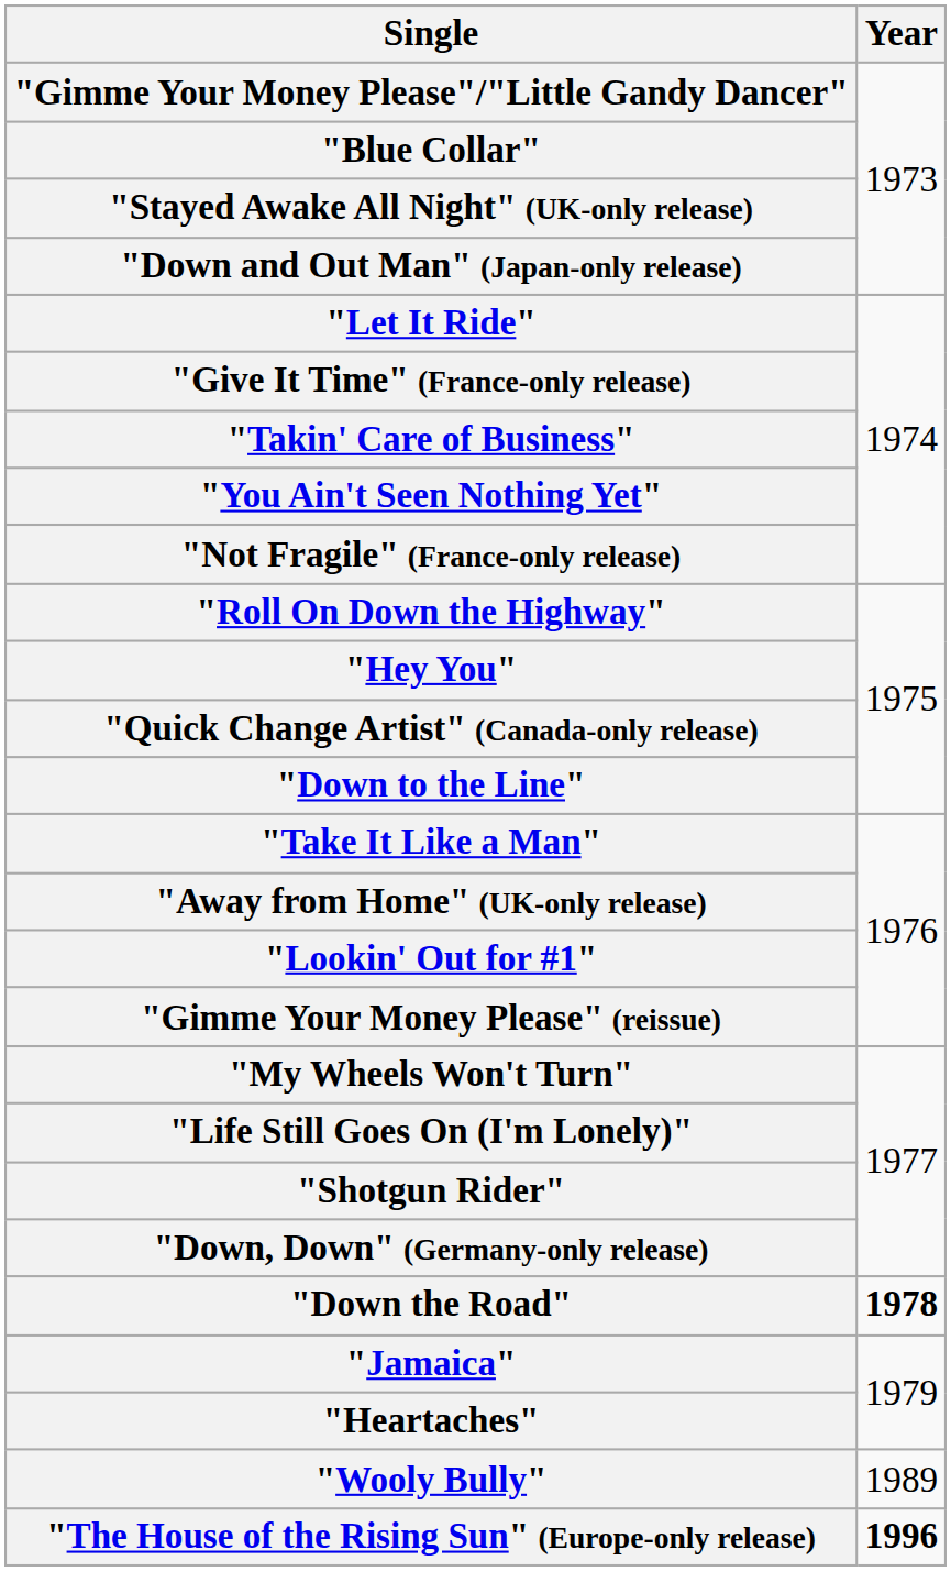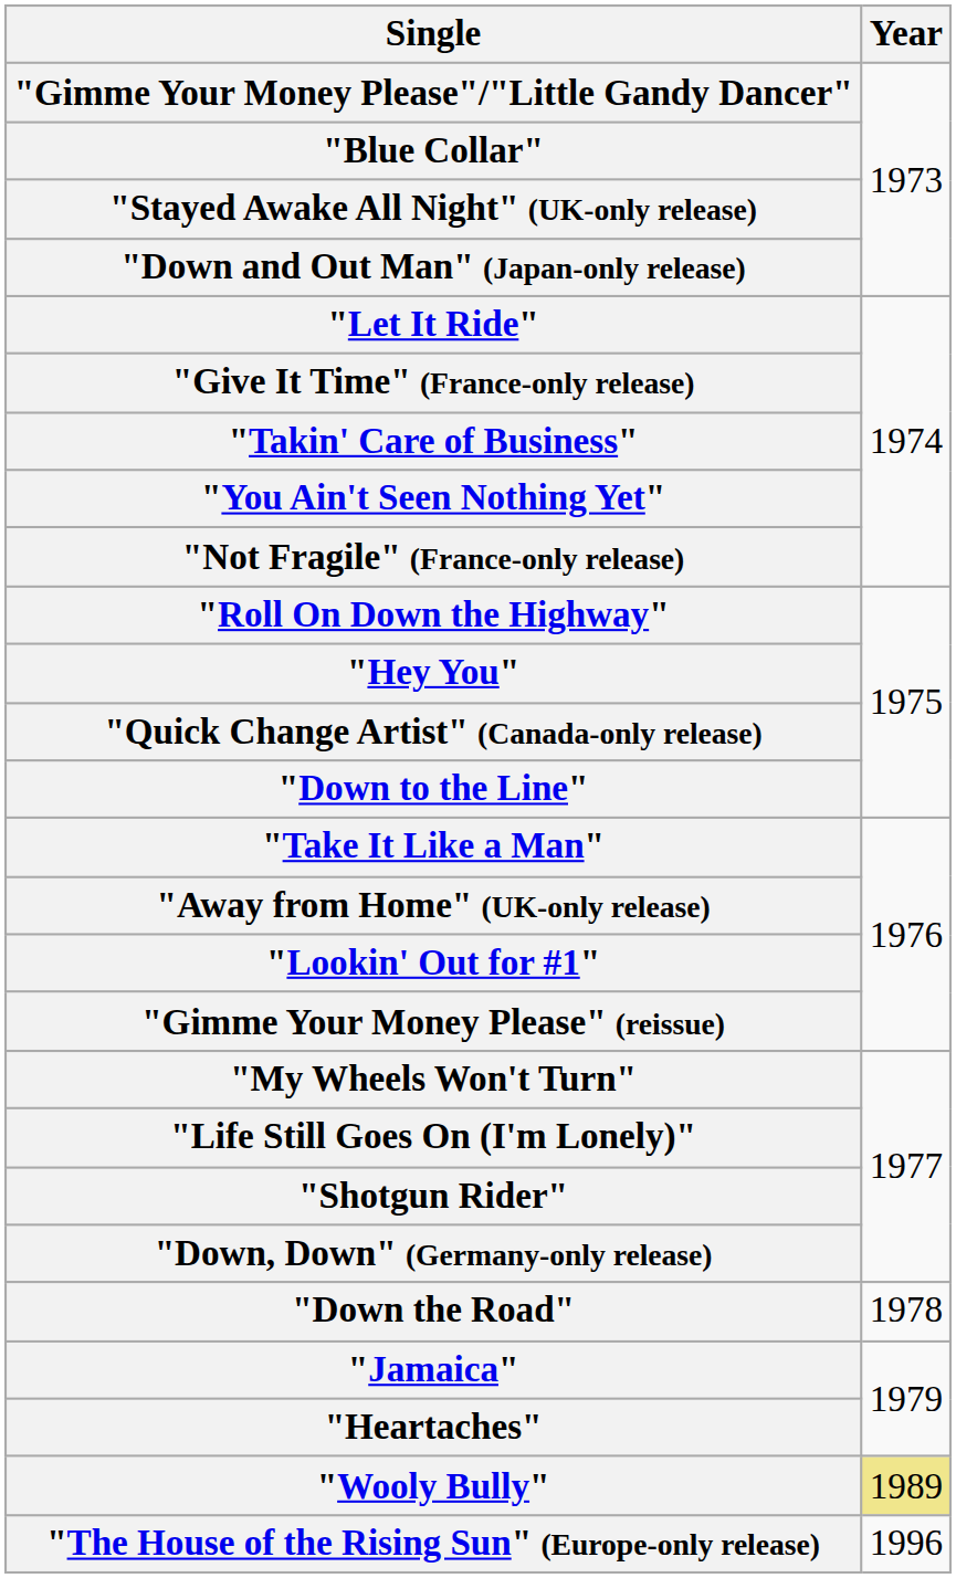"Down the Road" | Year: bold -> normal
"Wooly Bully" | Year: no background -> khaki background
"The House of the Rising Sun" (Europe-only release) | Year: bold -> normal
